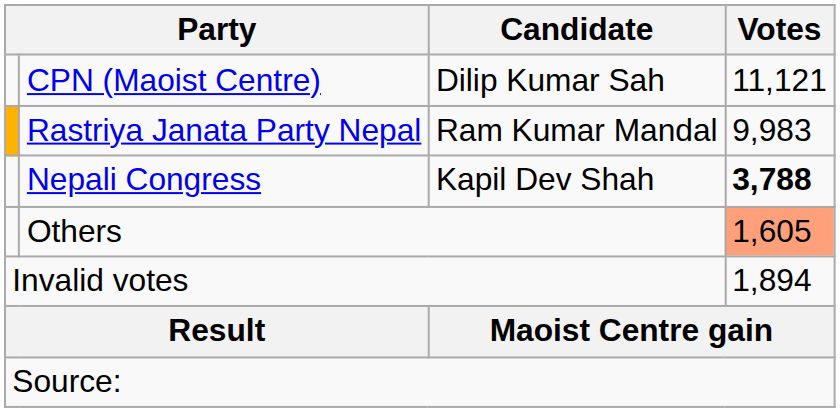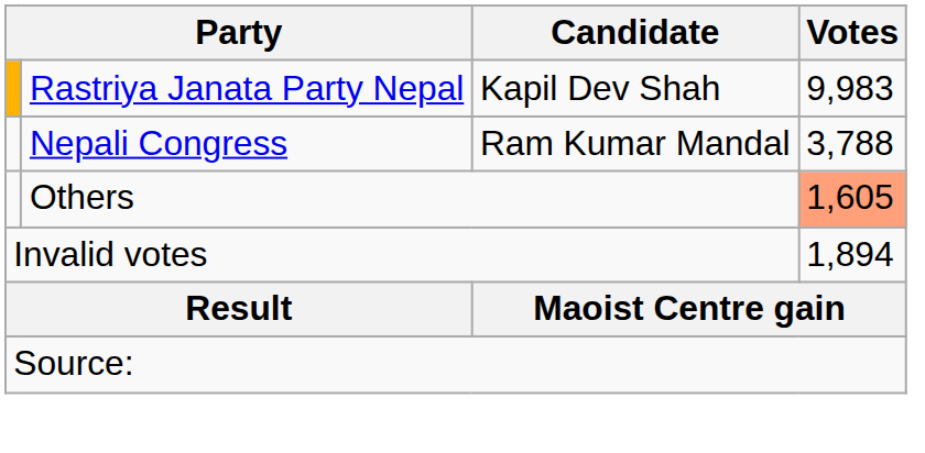- row: CPN (Maoist Centre) | Dilip Kumar Sah | 11,121
Rastriya Janata Party Nepal | Candidate: Ram Kumar Mandal -> Kapil Dev Shah
Nepali Congress | Candidate: Kapil Dev Shah -> Ram Kumar Mandal
Nepali Congress | Votes: bold -> normal
